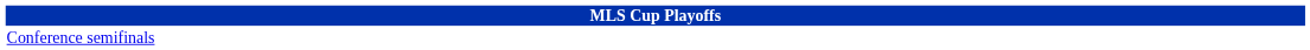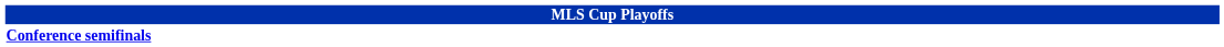Conference semifinals | column 1: normal -> bold
